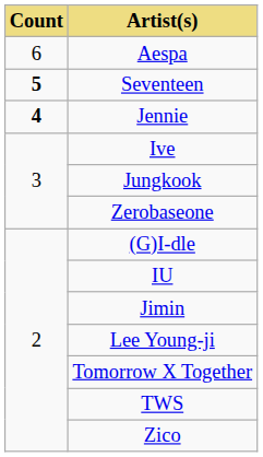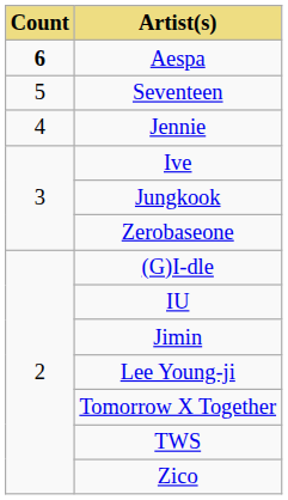Aespa | Count: normal -> bold
Seventeen | Count: bold -> normal
Jennie | Count: bold -> normal
